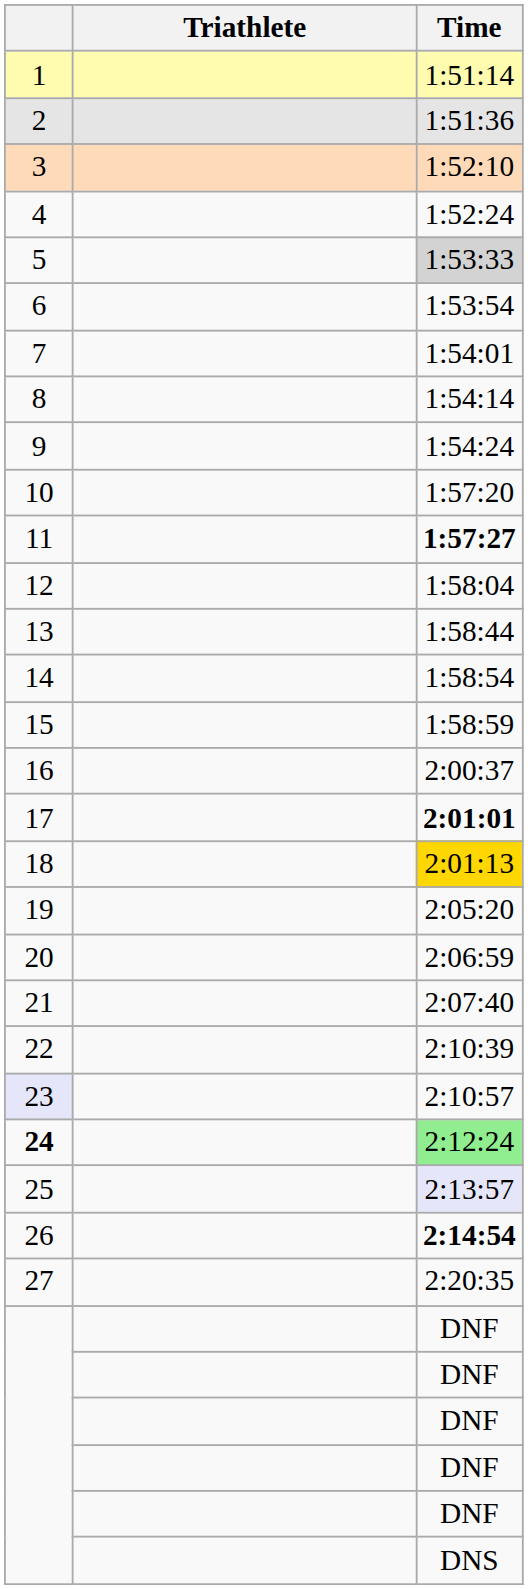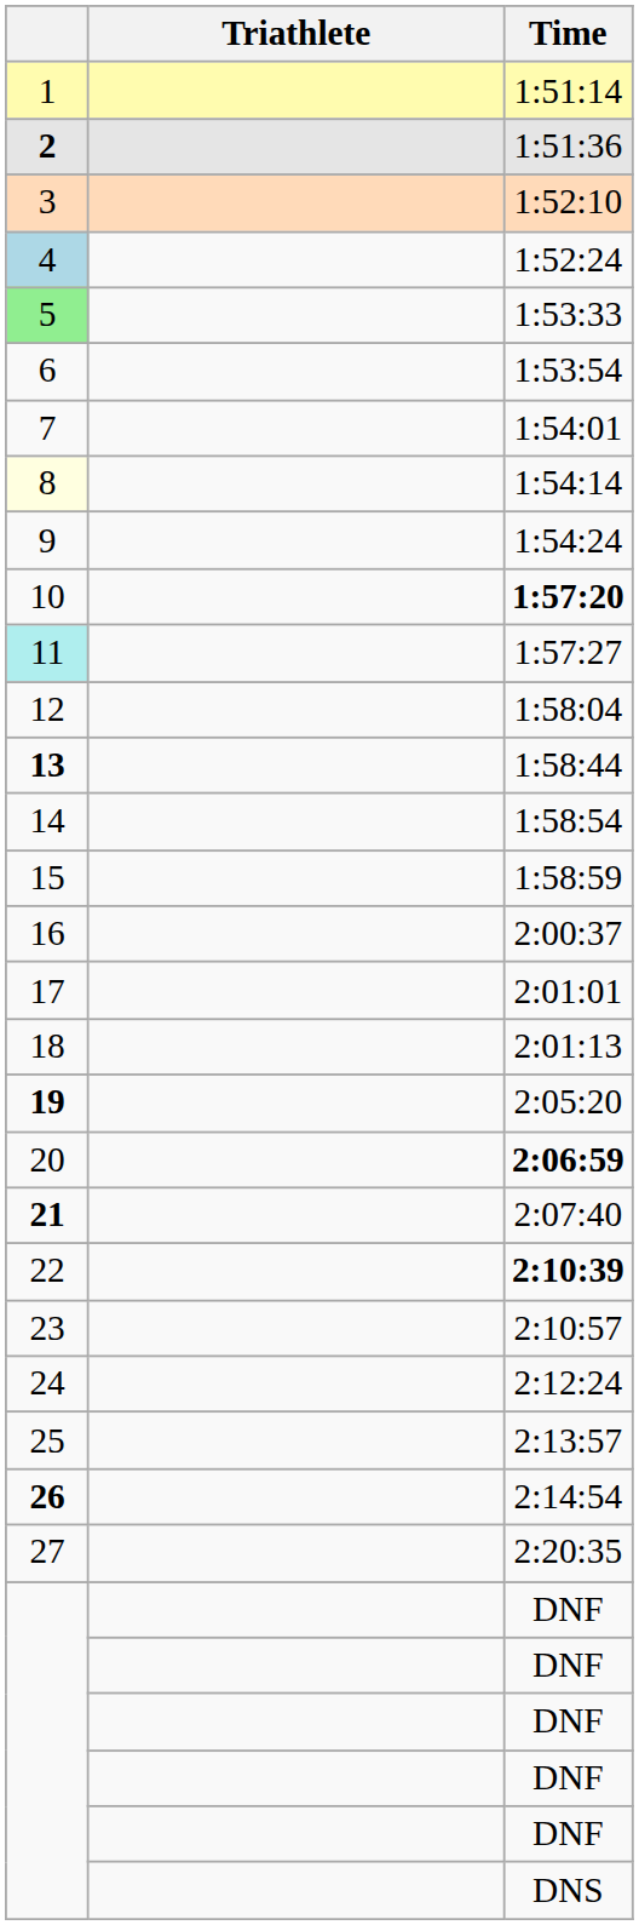1:51:36 | column 1: normal -> bold
1:52:24 | column 1: no background -> lightblue background
1:53:33 | column 1: no background -> lightgreen background
1:53:33 | Time: lightgrey background -> no background
1:54:14 | column 1: no background -> lightyellow background
1:57:20 | Time: normal -> bold
1:57:27 | column 1: no background -> paleturquoise background
1:57:27 | Time: bold -> normal
1:58:44 | column 1: normal -> bold
2:01:01 | Time: bold -> normal
2:01:13 | Time: gold background -> no background
2:05:20 | column 1: normal -> bold
2:06:59 | Time: normal -> bold
2:07:40 | column 1: normal -> bold
2:10:39 | Time: normal -> bold
2:10:57 | column 1: lavender background -> no background
2:12:24 | column 1: bold -> normal
2:12:24 | Time: lightgreen background -> no background
2:13:57 | Time: lavender background -> no background
2:14:54 | column 1: normal -> bold
2:14:54 | Time: bold -> normal
